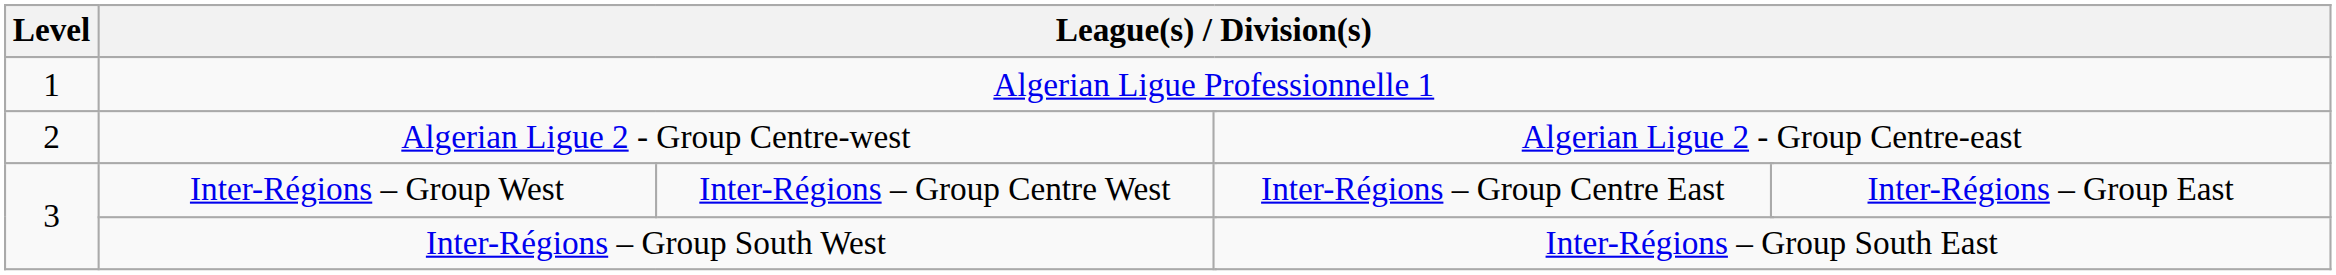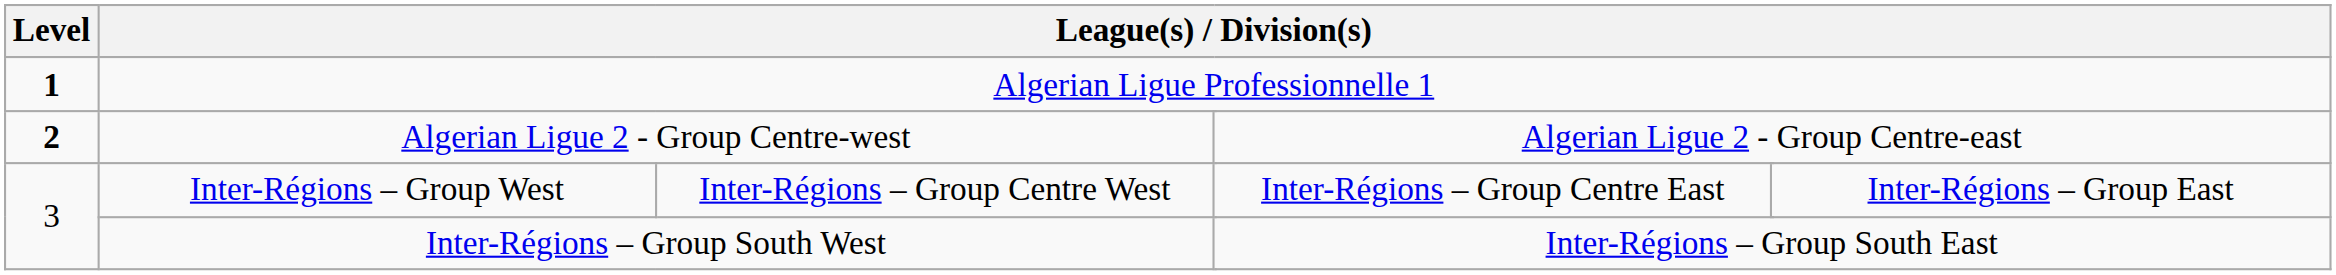Algerian Ligue Professionnelle 1 | Level: normal -> bold
Algerian Ligue 2 - Group Centre-west | Level: normal -> bold
